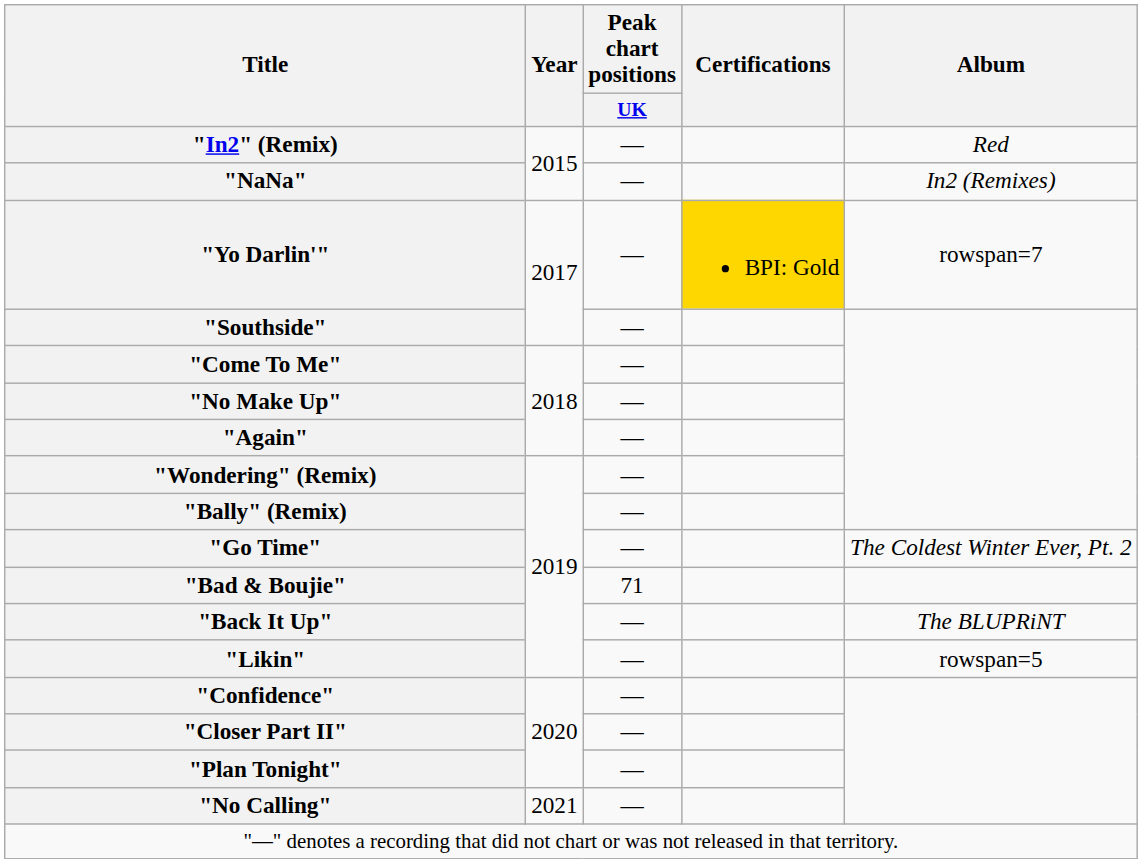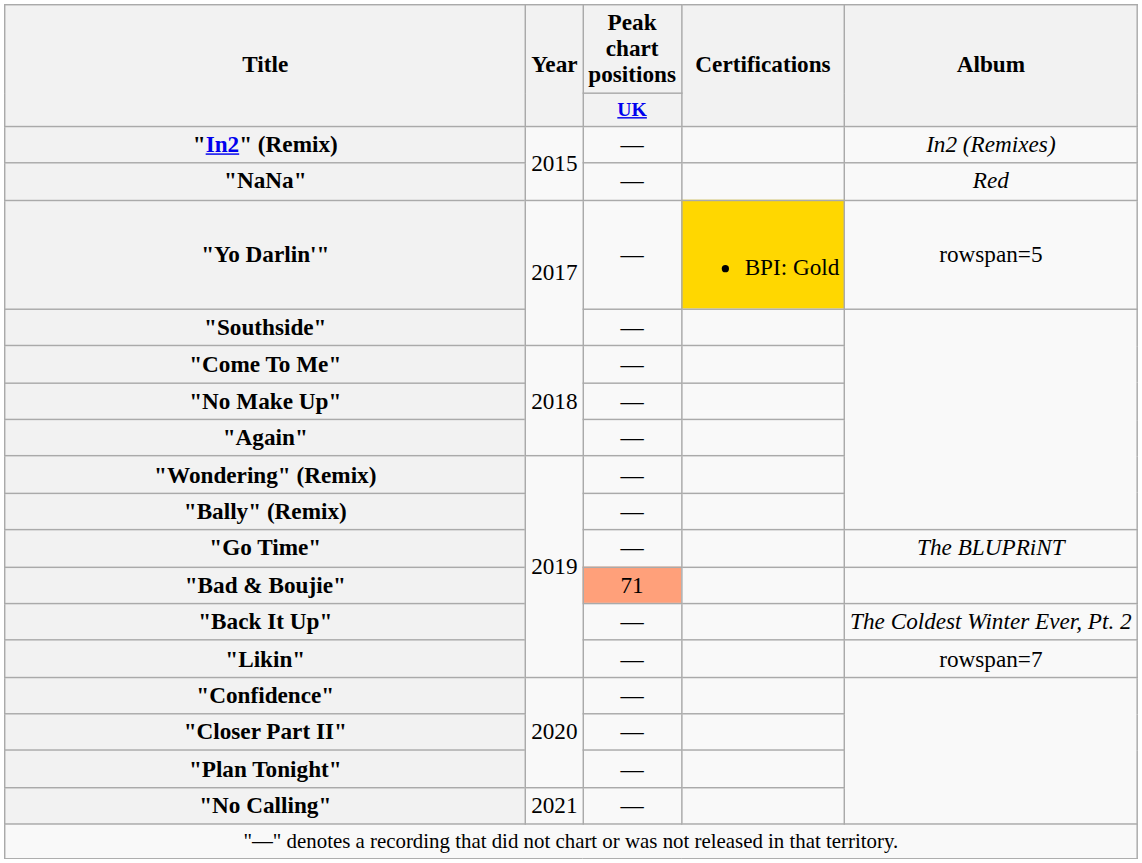"In2" (Remix) | Album: Red -> In2 (Remixes)
"NaNa" | Album: In2 (Remixes) -> Red
"Yo Darlin'" | Album: rowspan=7 -> rowspan=5
"Go Time" | Album: The Coldest Winter Ever, Pt. 2 -> The BLUPRiNT
"Bad & Boujie" | Peak chart positions / UK: no background -> lightsalmon background
"Back It Up" | Album: The BLUPRiNT -> The Coldest Winter Ever, Pt. 2
"Likin" | Album: rowspan=5 -> rowspan=7
